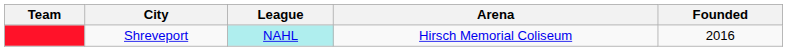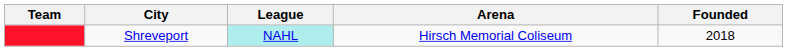Shreveport | Founded: 2016 -> 2018
